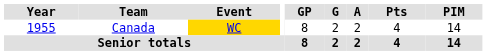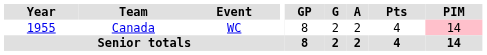Canada | Event: gold background -> no background
Canada | PIM: no background -> pink background
